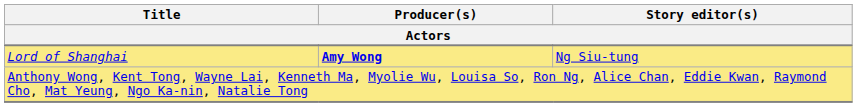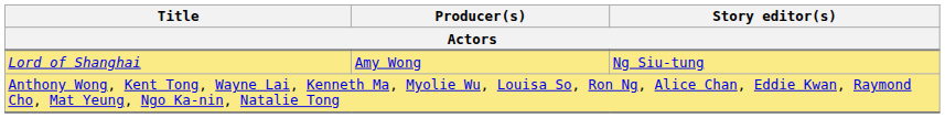Lord of Shanghai | Producer(s): bold -> normal
